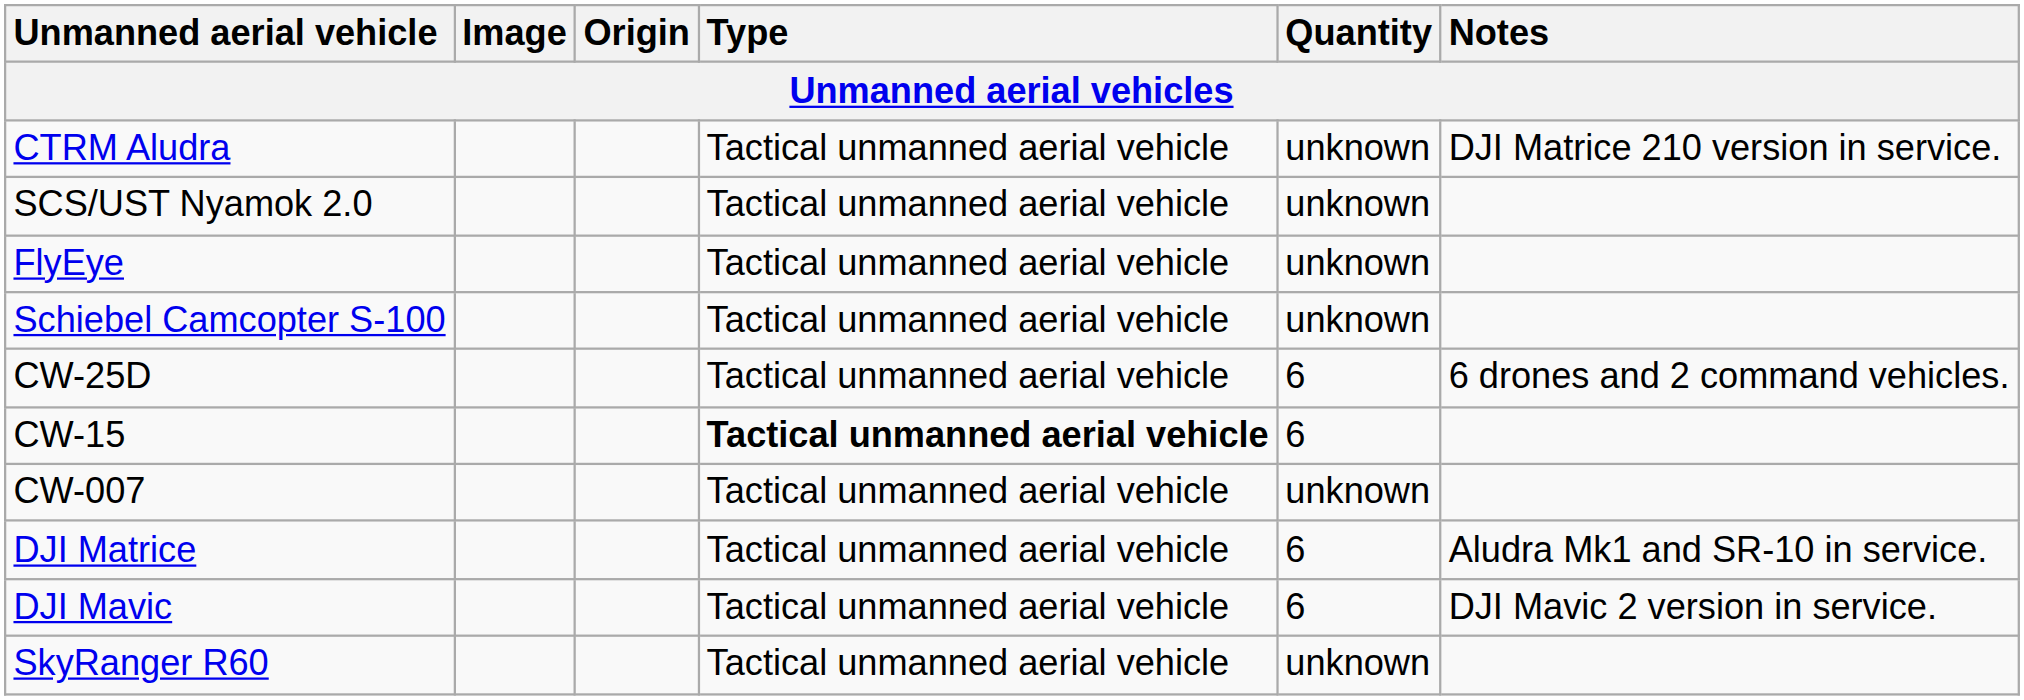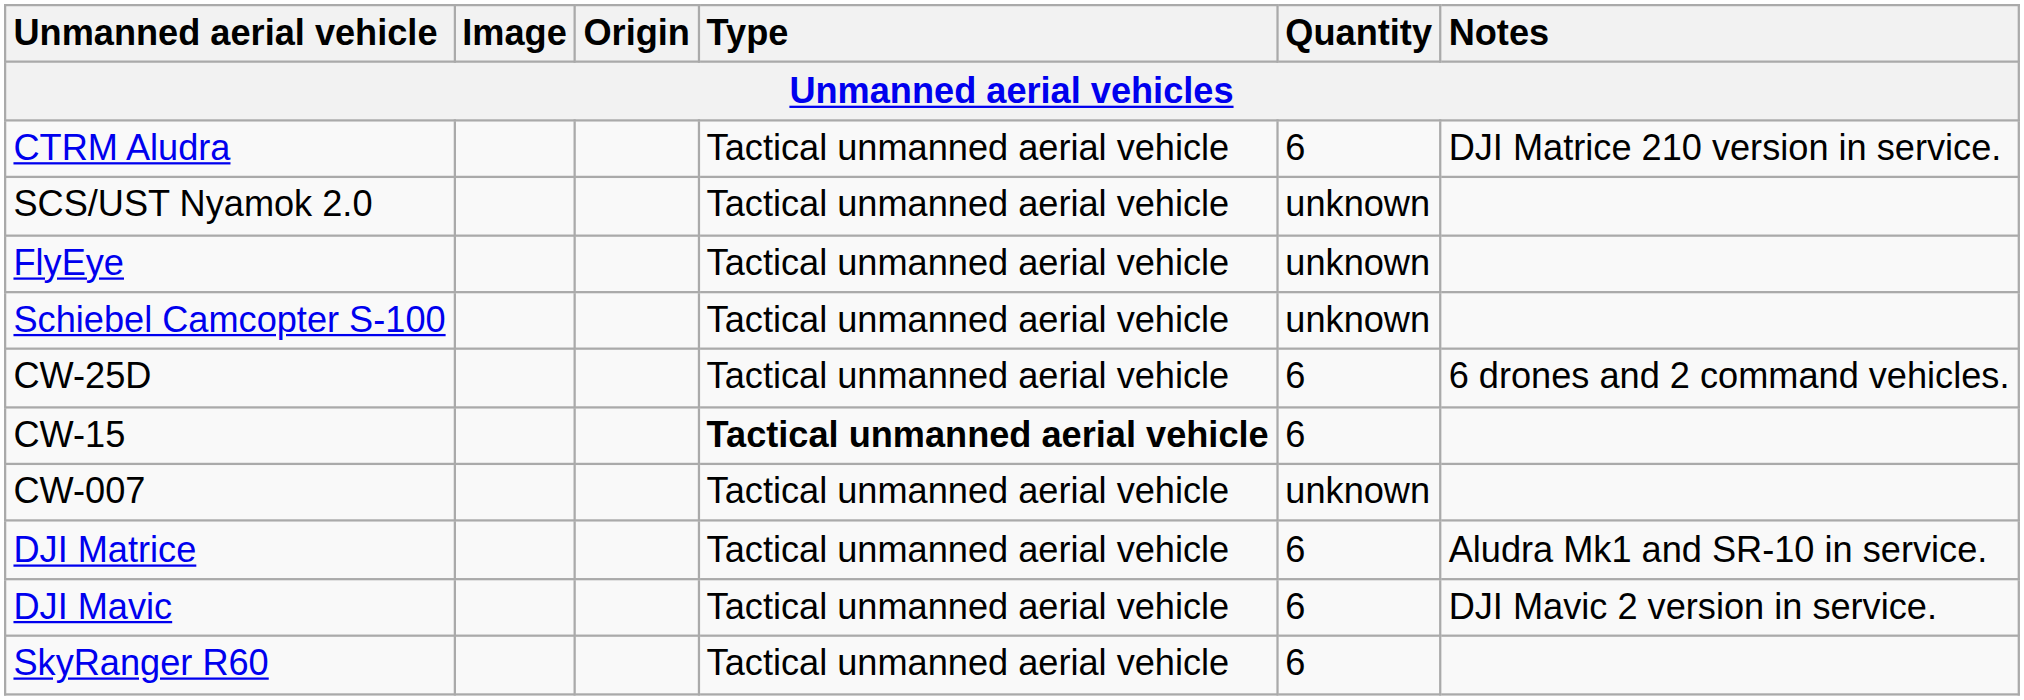CTRM Aludra | Quantity: unknown -> 6
SkyRanger R60 | Quantity: unknown -> 6
